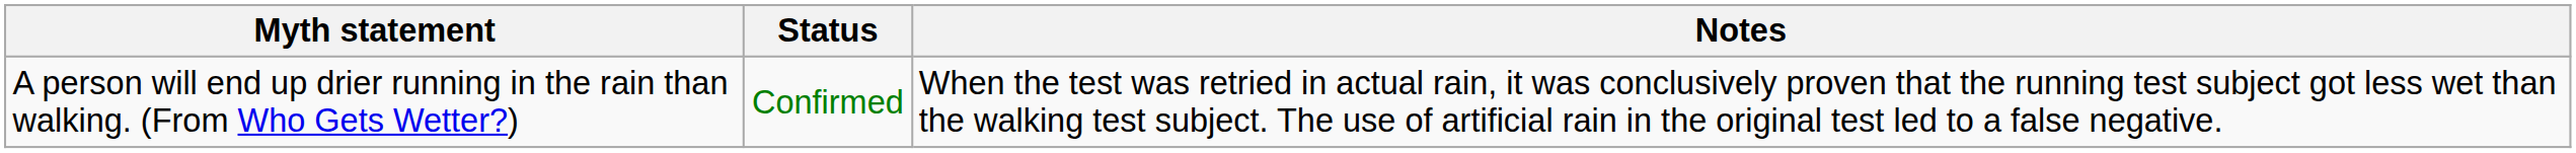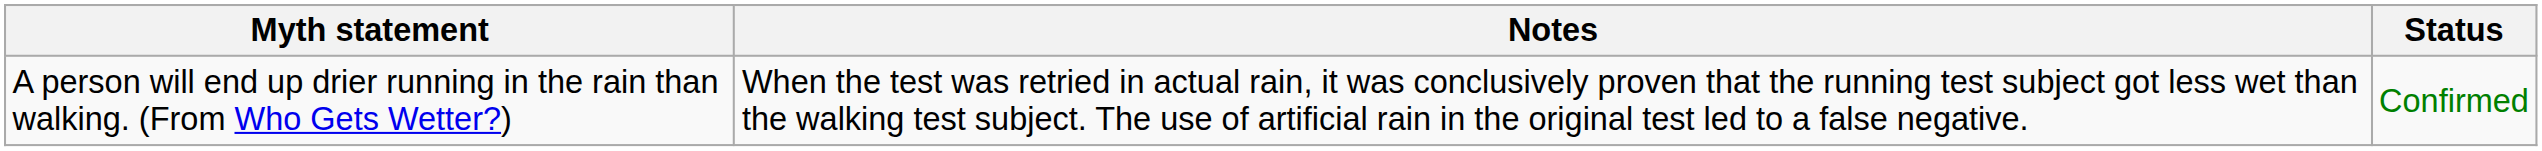columns swapped: Status <-> Notes
